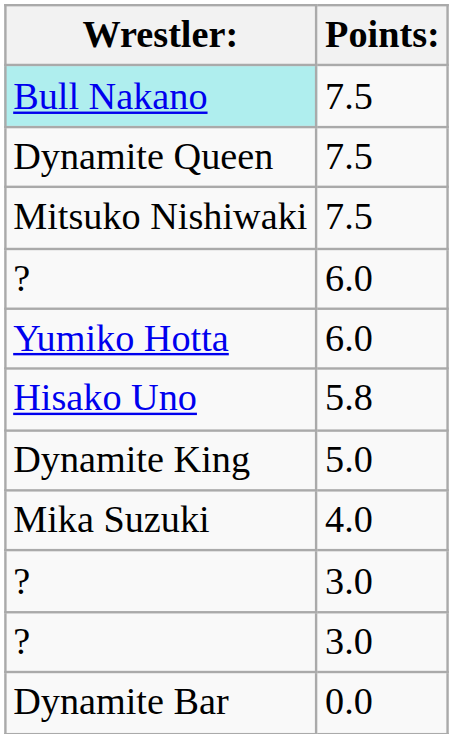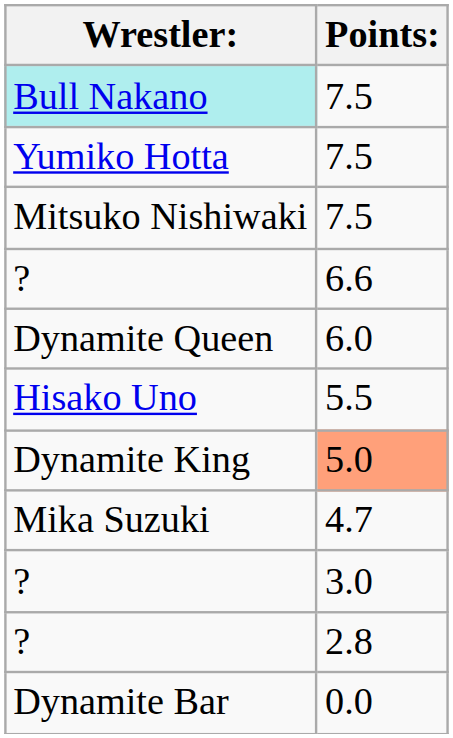row 3 | Wrestler:: Dynamite Queen -> Yumiko Hotta
row 5 | Points:: 6.0 -> 6.6
row 6 | Wrestler:: Yumiko Hotta -> Dynamite Queen
row 7 | Points:: 5.8 -> 5.5
row 8 | Points:: no background -> lightsalmon background
row 9 | Points:: 4.0 -> 4.7
row 11 | Points:: 3.0 -> 2.8
